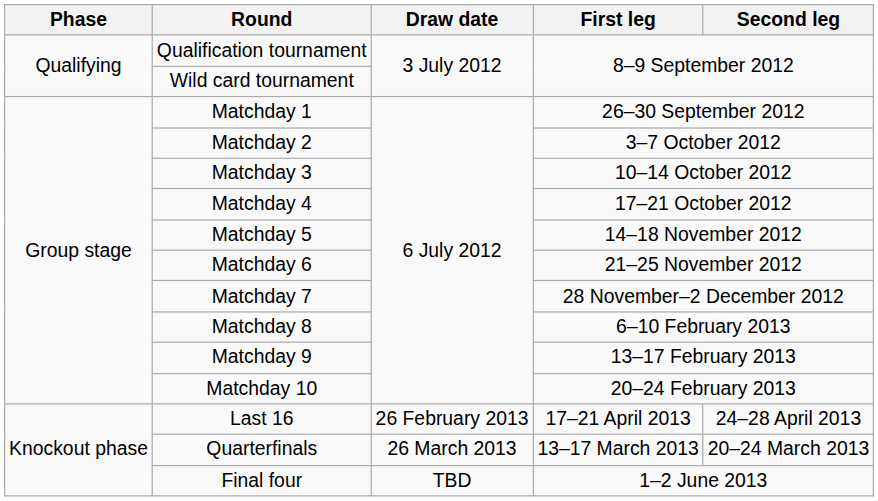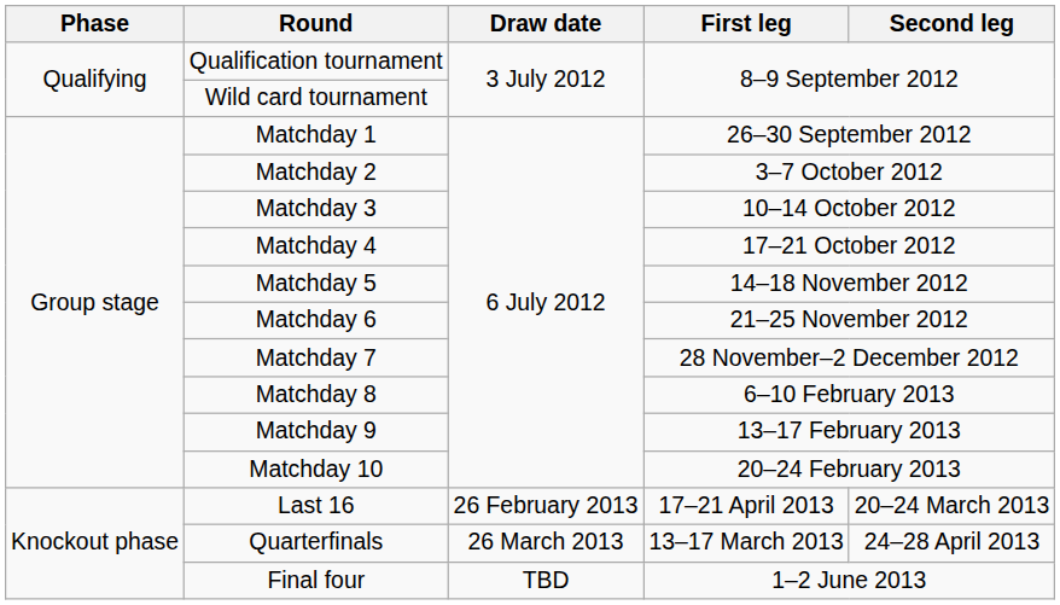Last 16 | Second leg: 24–28 April 2013 -> 20–24 March 2013
Quarterfinals | Second leg: 20–24 March 2013 -> 24–28 April 2013
